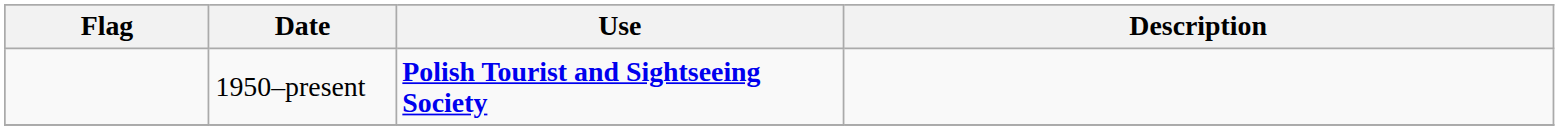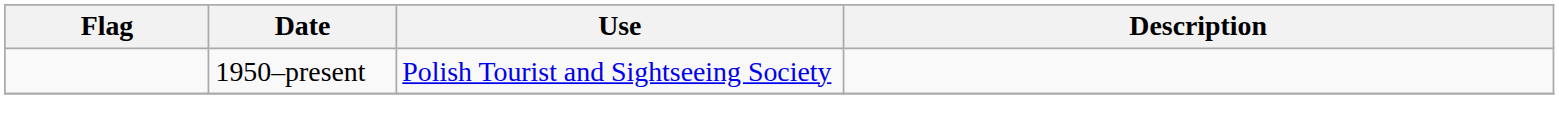1950–present | Use: bold -> normal
